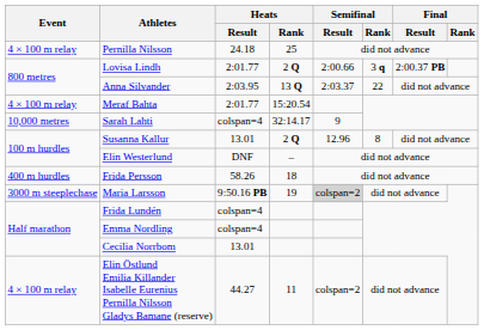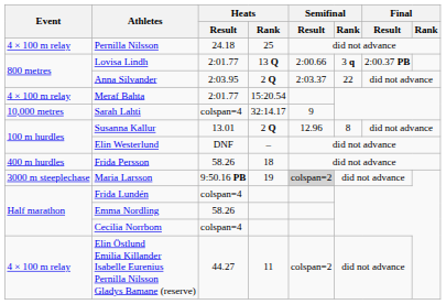Lovisa Lindh | Heats / Rank: 2 Q -> 13 Q
Anna Silvander | Heats / Rank: 13 Q -> 2 Q
Emma Nordling | Heats / Result: colspan=4 -> 58.26
Cecilia Norrbom | Heats / Result: 13.01 -> colspan=4
